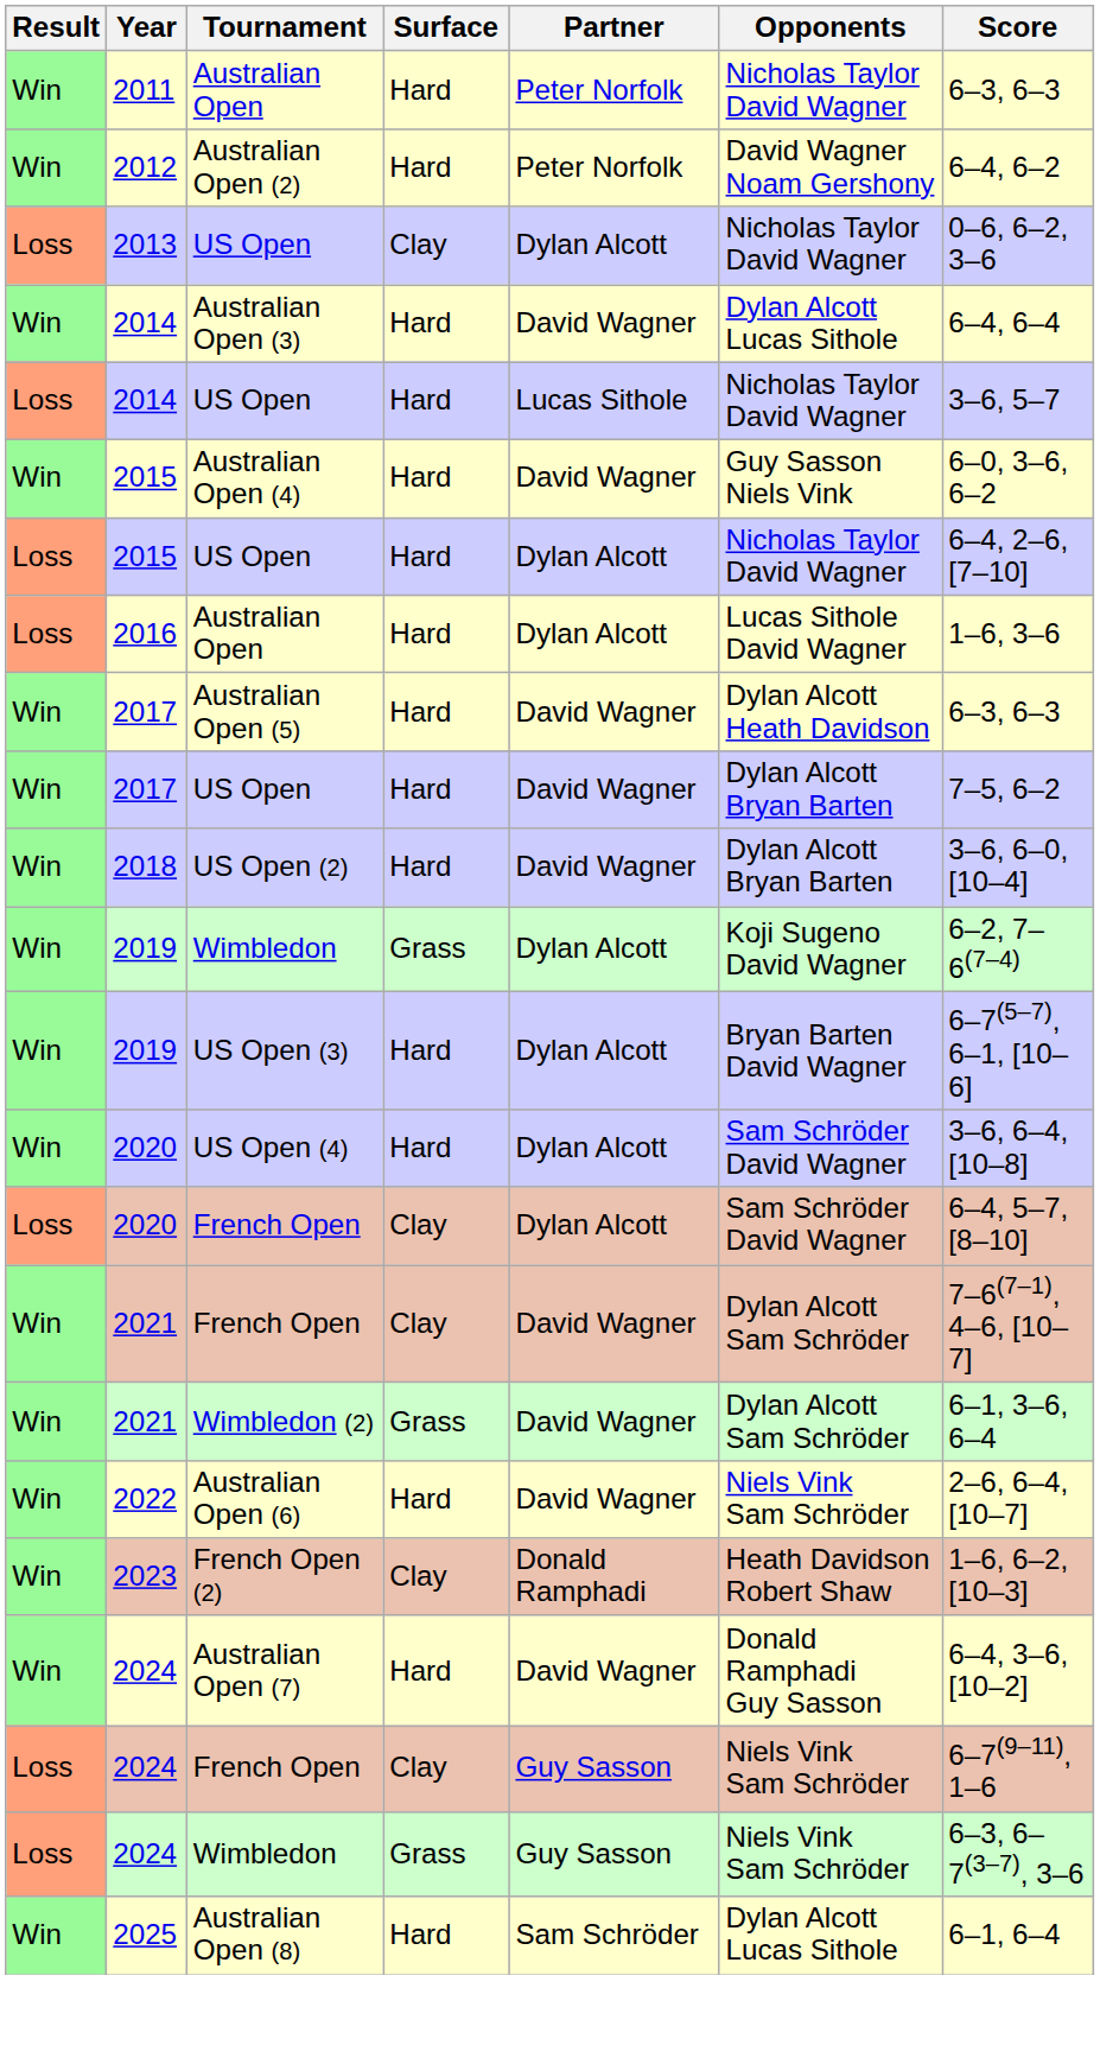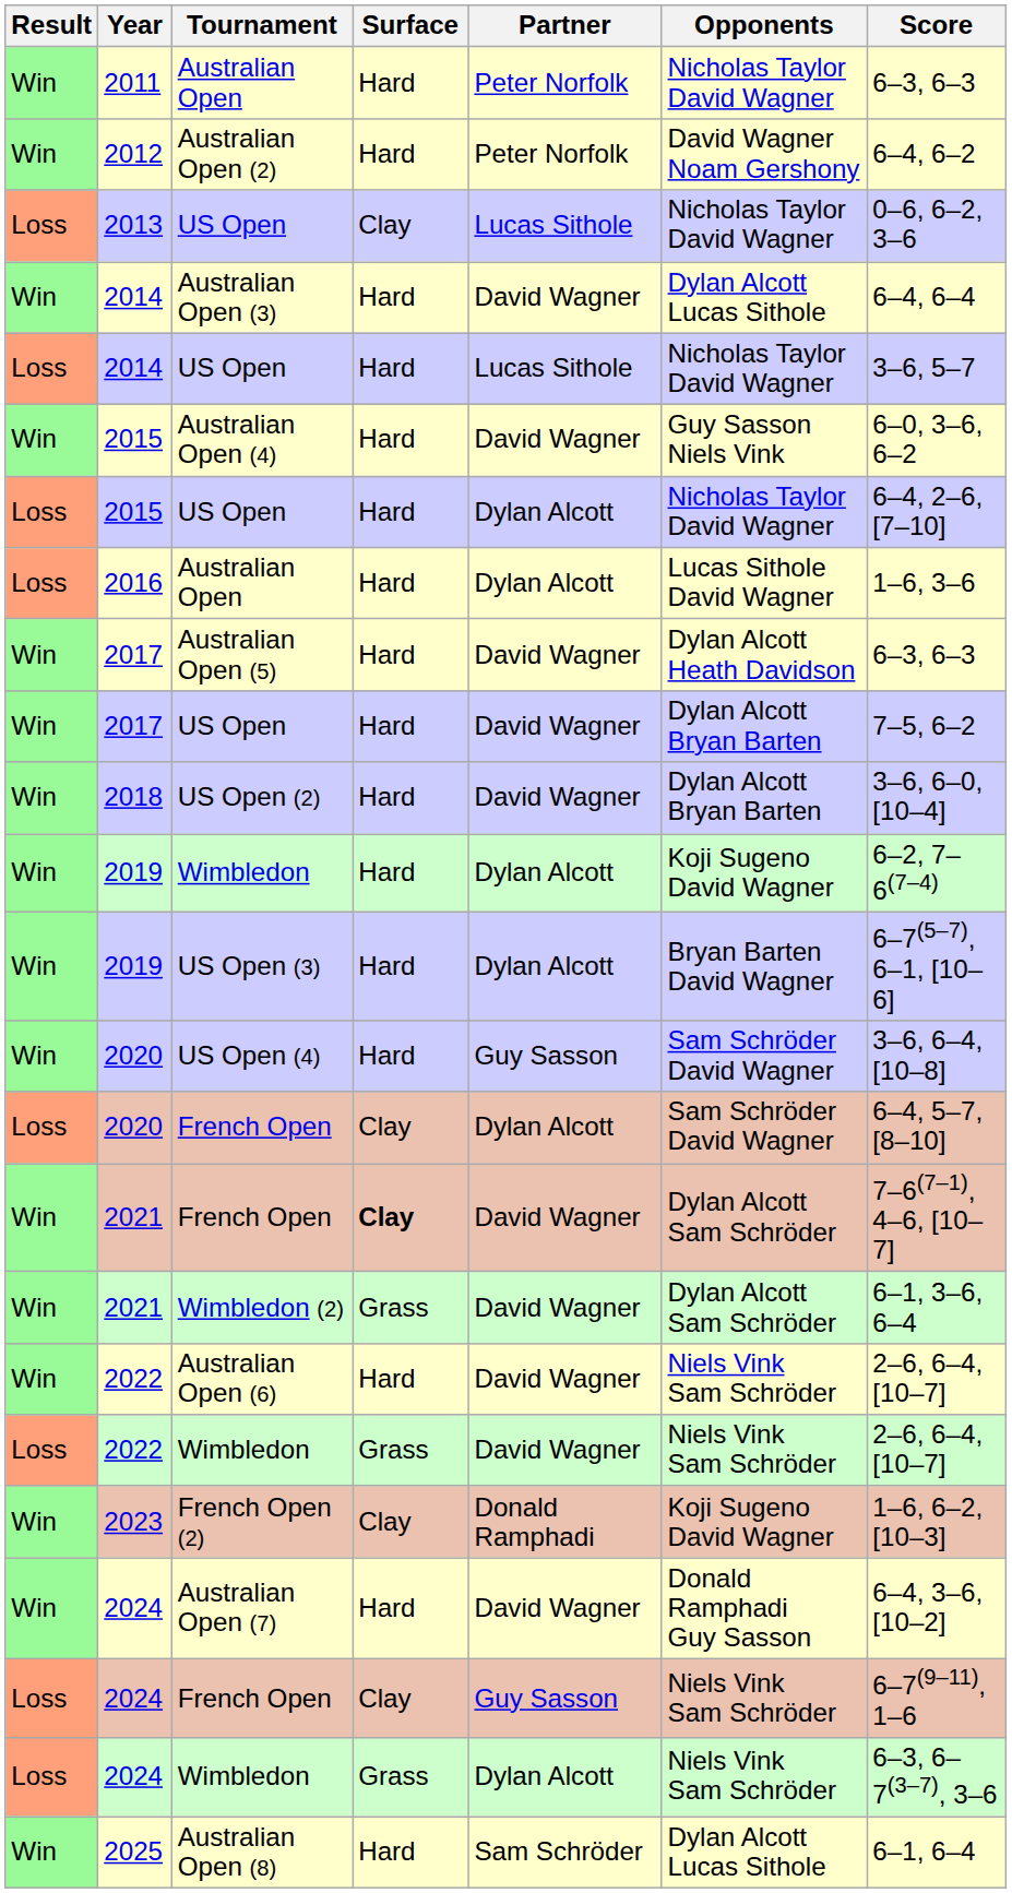2013 / US Open | Partner: Dylan Alcott -> Lucas Sithole
2019 / Wimbledon | Surface: Grass -> Hard
US Open (4) | Partner: Dylan Alcott -> Guy Sasson
2021 / French Open | Surface: normal -> bold
+ row: Loss | 2022 | Wimbledon | Grass | David Wagner | Niels Vink Sam Schröder | 2–6, 6–4, [10–7]
French Open (2) | Opponents: Heath Davidson Robert Shaw -> Koji Sugeno David Wagner
2024 / Wimbledon | Partner: Guy Sasson -> Dylan Alcott
